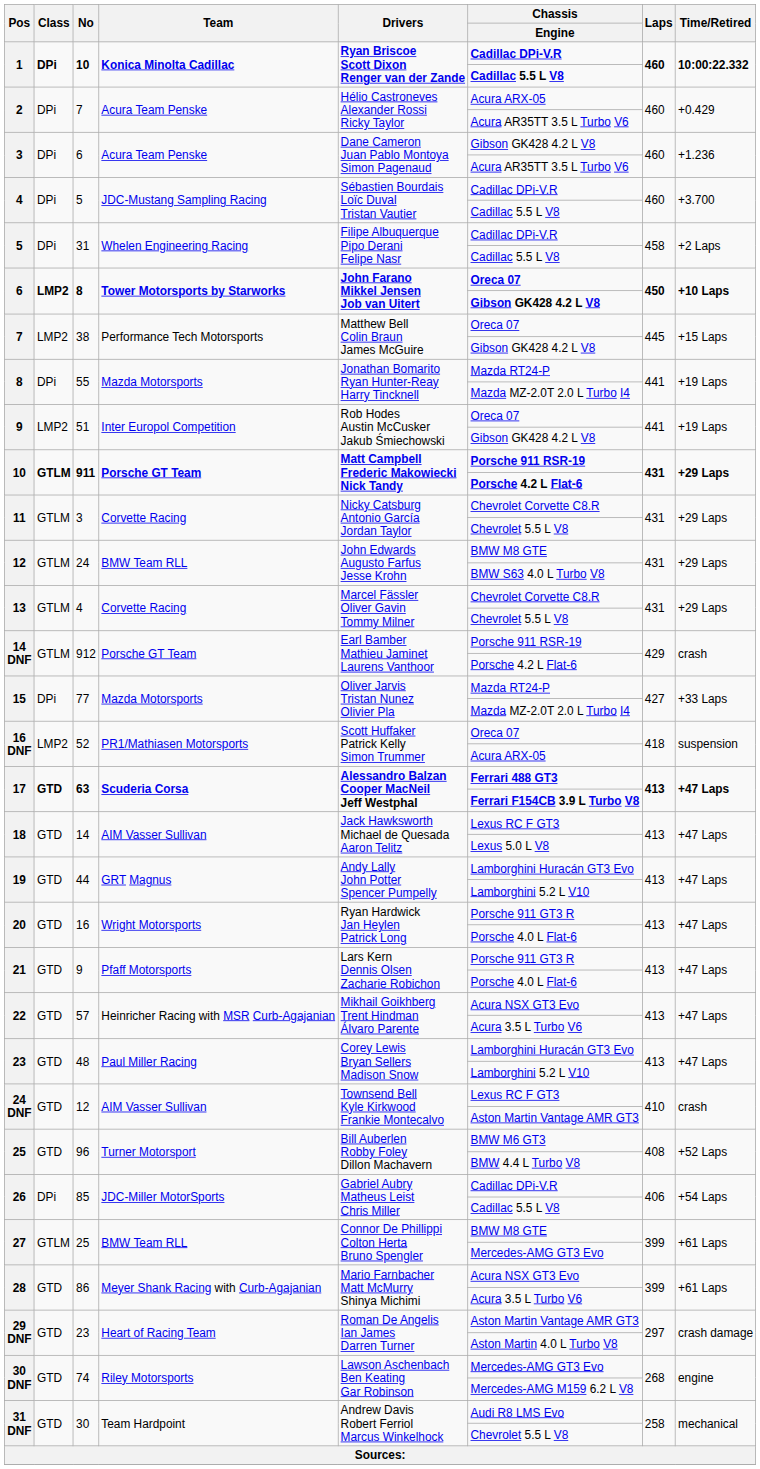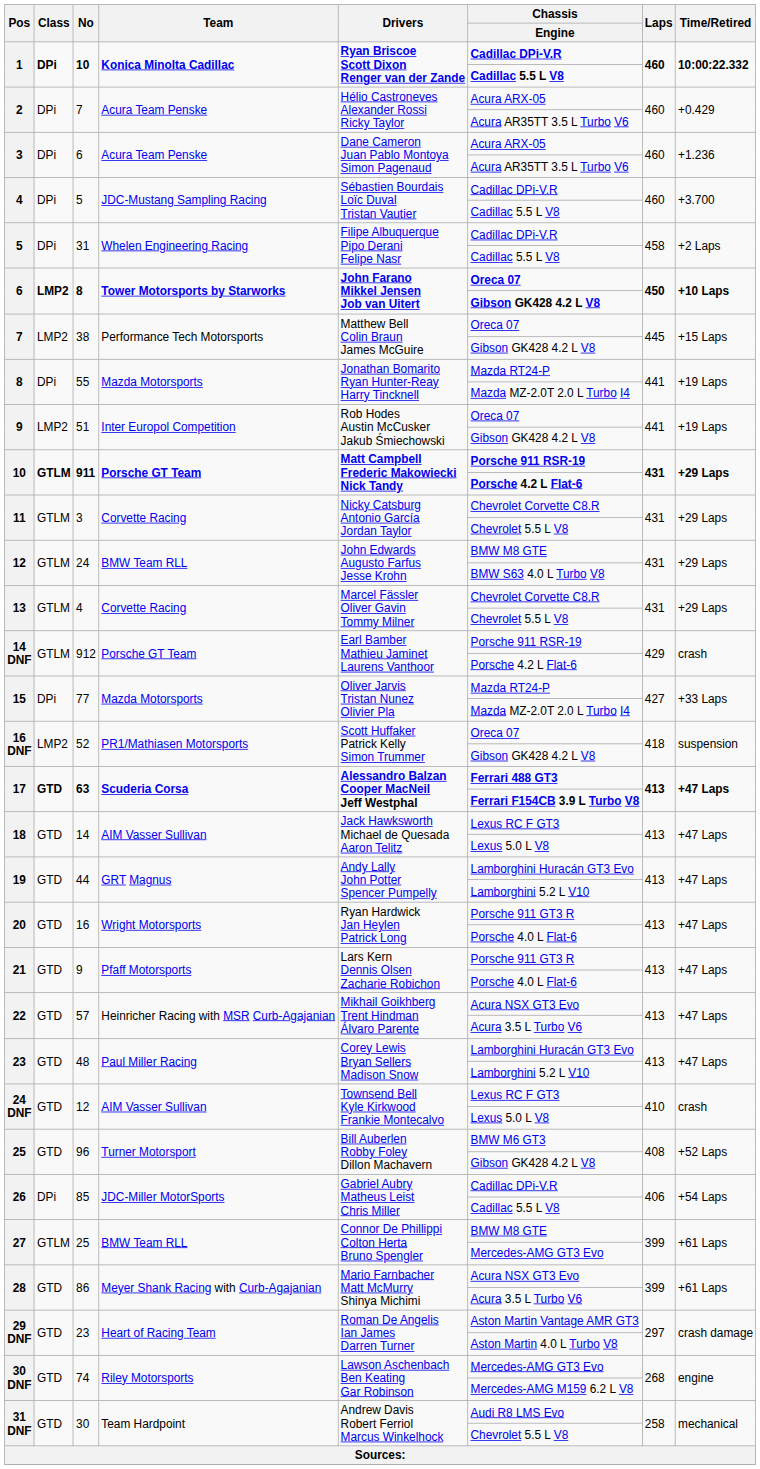row 7 | Chassis / Engine: Gibson GK428 4.2 L V8 -> Acura ARX-05
row 34 | Chassis / Engine: Acura ARX-05 -> Gibson GK428 4.2 L V8
row 50 | Chassis / Engine: Aston Martin Vantage AMR GT3 -> Lexus 5.0 L V8
row 52 | Chassis / Engine: BMW 4.4 L Turbo V8 -> Gibson GK428 4.2 L V8
